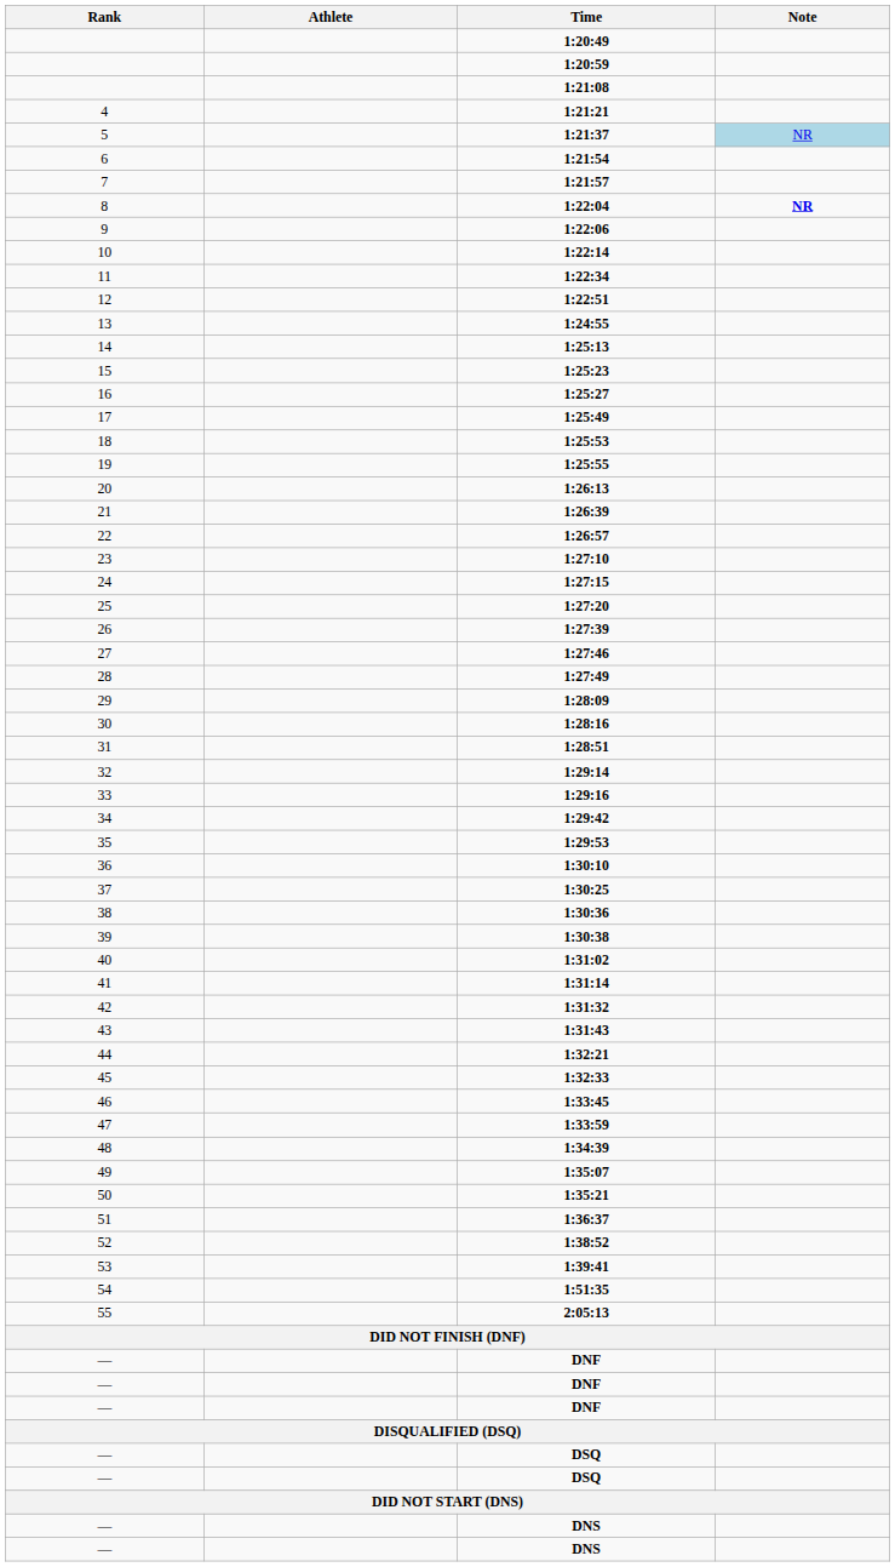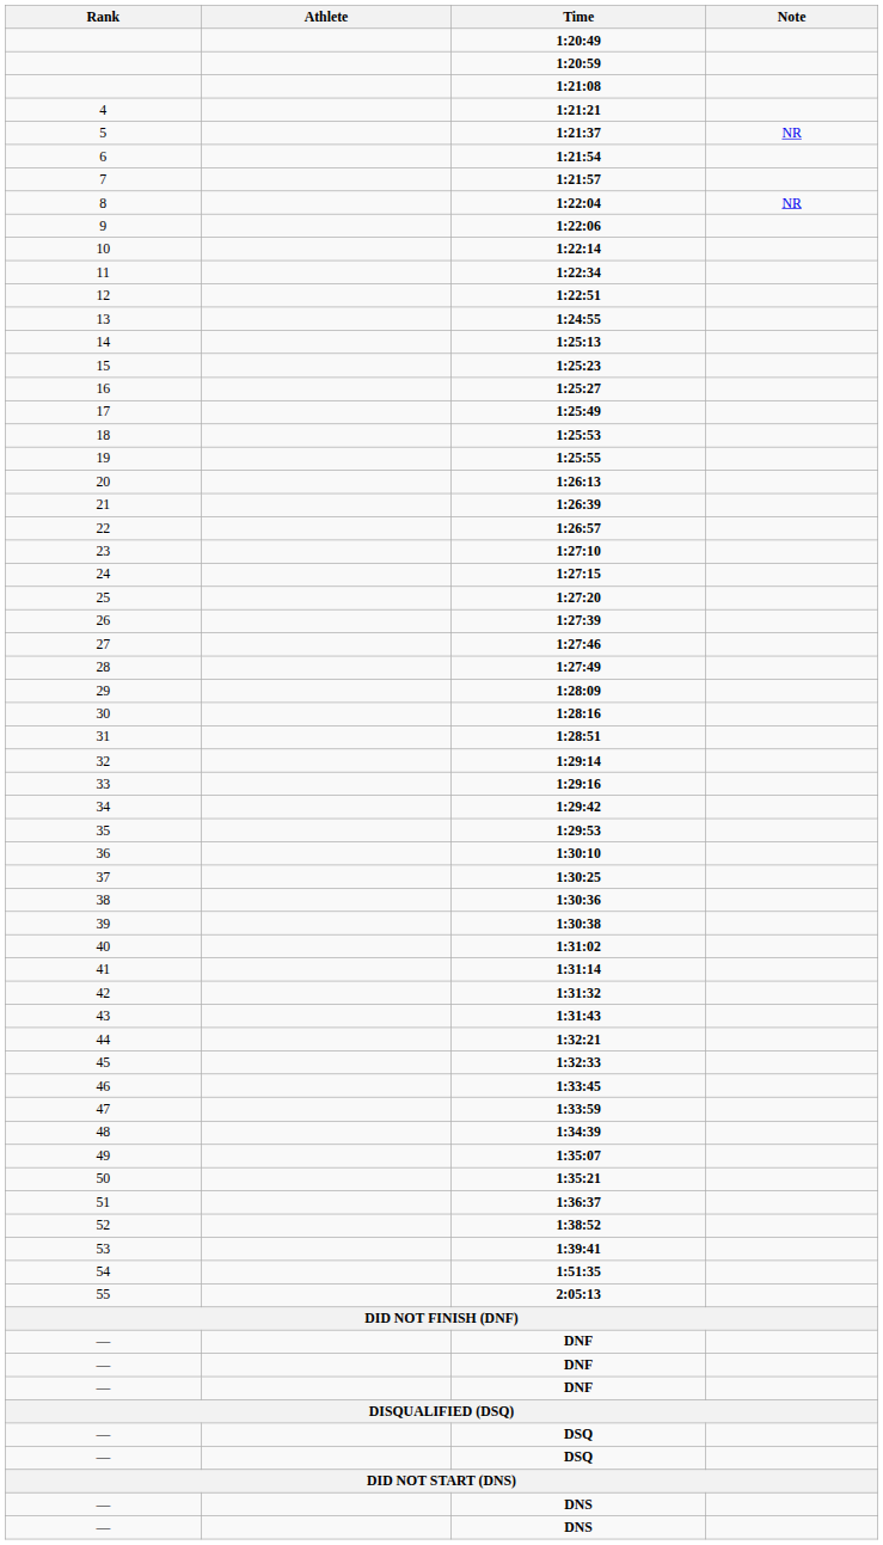1:21:37 | Note: lightblue background -> no background
1:22:04 | Note: bold -> normal
